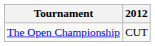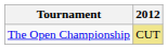The Open Championship | 2012: no background -> khaki background
